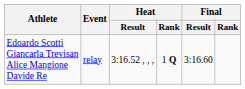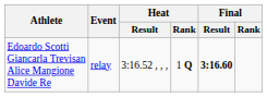Edoardo Scotti Giancarla Trevisan Alice Mangione Davide Re | Final / Result: normal -> bold
